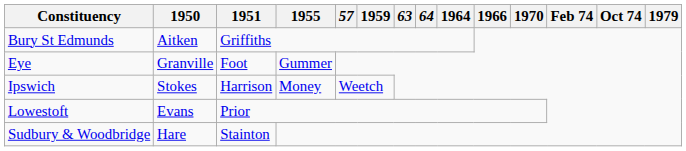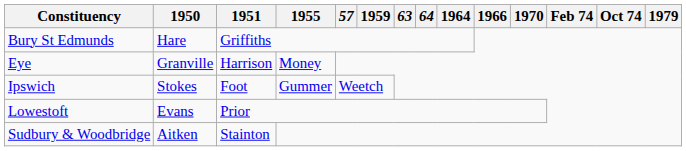Bury St Edmunds | 1950: Aitken -> Hare
Eye | 1951: Foot -> Harrison
Eye | 1955: Gummer -> Money
Ipswich | 1951: Harrison -> Foot
Ipswich | 1955: Money -> Gummer
Sudbury & Woodbridge | 1950: Hare -> Aitken
